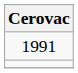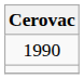row 2 | column 1: 1991 -> 1990
